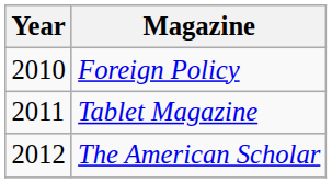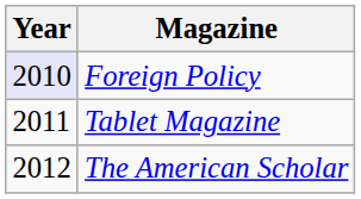Foreign Policy | Year: no background -> lavender background
